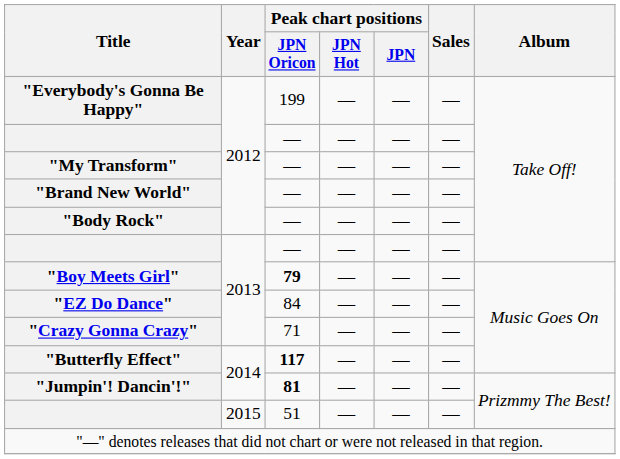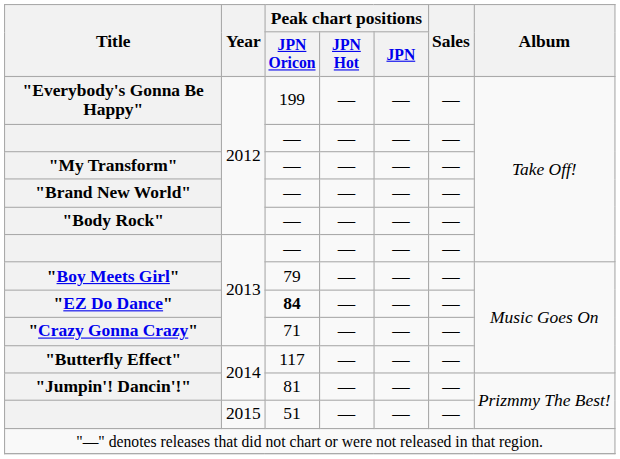"Boy Meets Girl" | Peak chart positions / JPN Oricon: bold -> normal
"EZ Do Dance" | Peak chart positions / JPN Oricon: normal -> bold
"Butterfly Effect" | Peak chart positions / JPN Oricon: bold -> normal
"Jumpin'! Dancin'!" | Peak chart positions / JPN Oricon: bold -> normal
